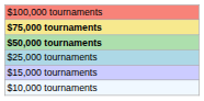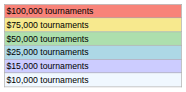row 2 | column 1: bold -> normal
row 3 | column 1: bold -> normal
